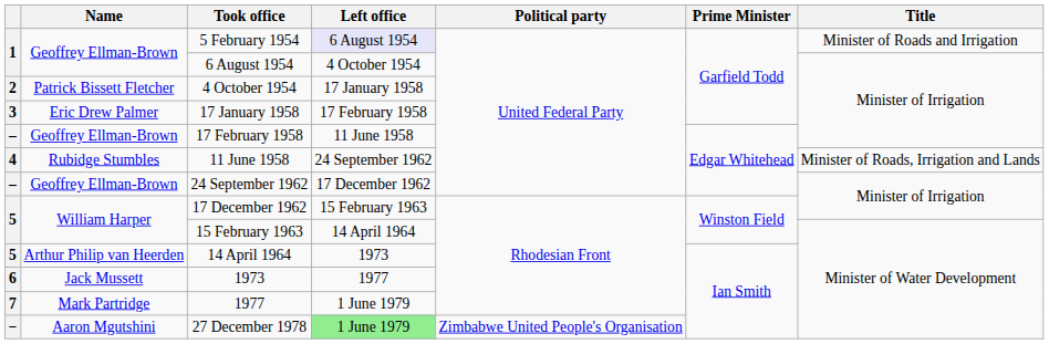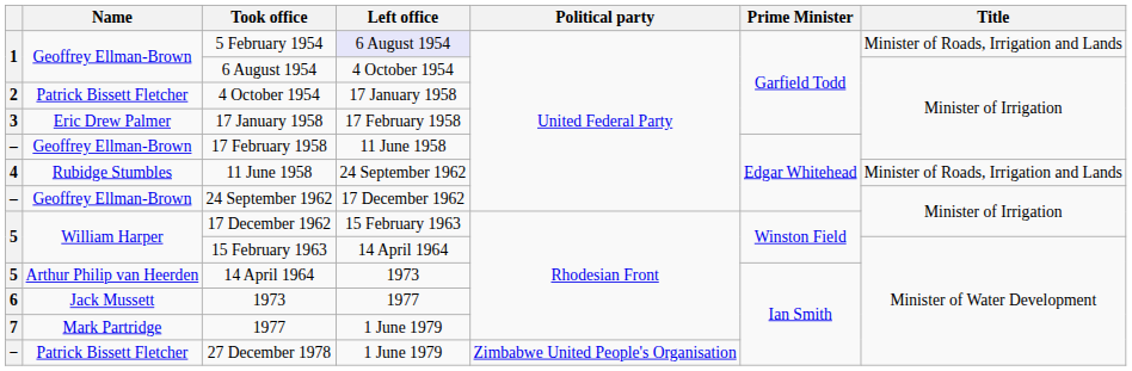5 February 1954 | Title: Minister of Roads and Irrigation -> Minister of Roads, Irrigation and Lands
27 December 1978 | Name: Aaron Mgutshini -> Patrick Bissett Fletcher
27 December 1978 | Left office: lightgreen background -> no background
